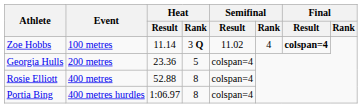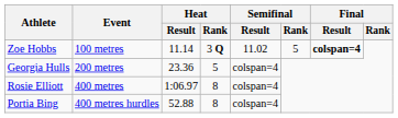Zoe Hobbs | Semifinal / Rank: 4 -> 5
Rosie Elliott | Heat / Result: 52.88 -> 1:06.97
Portia Bing | Heat / Result: 1:06.97 -> 52.88
